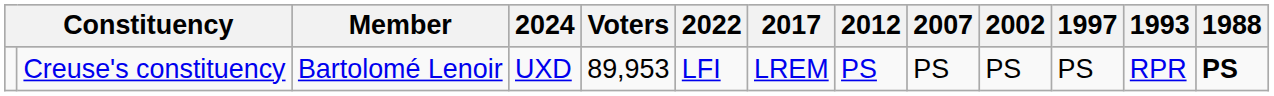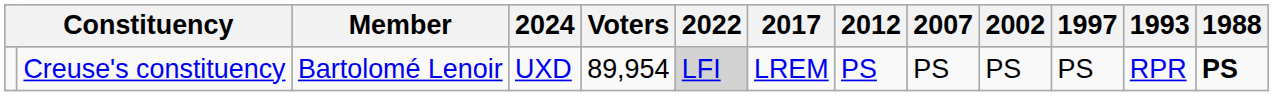Creuse's constituency | Voters: 89,953 -> 89,954
Creuse's constituency | 2022: no background -> lightgrey background
